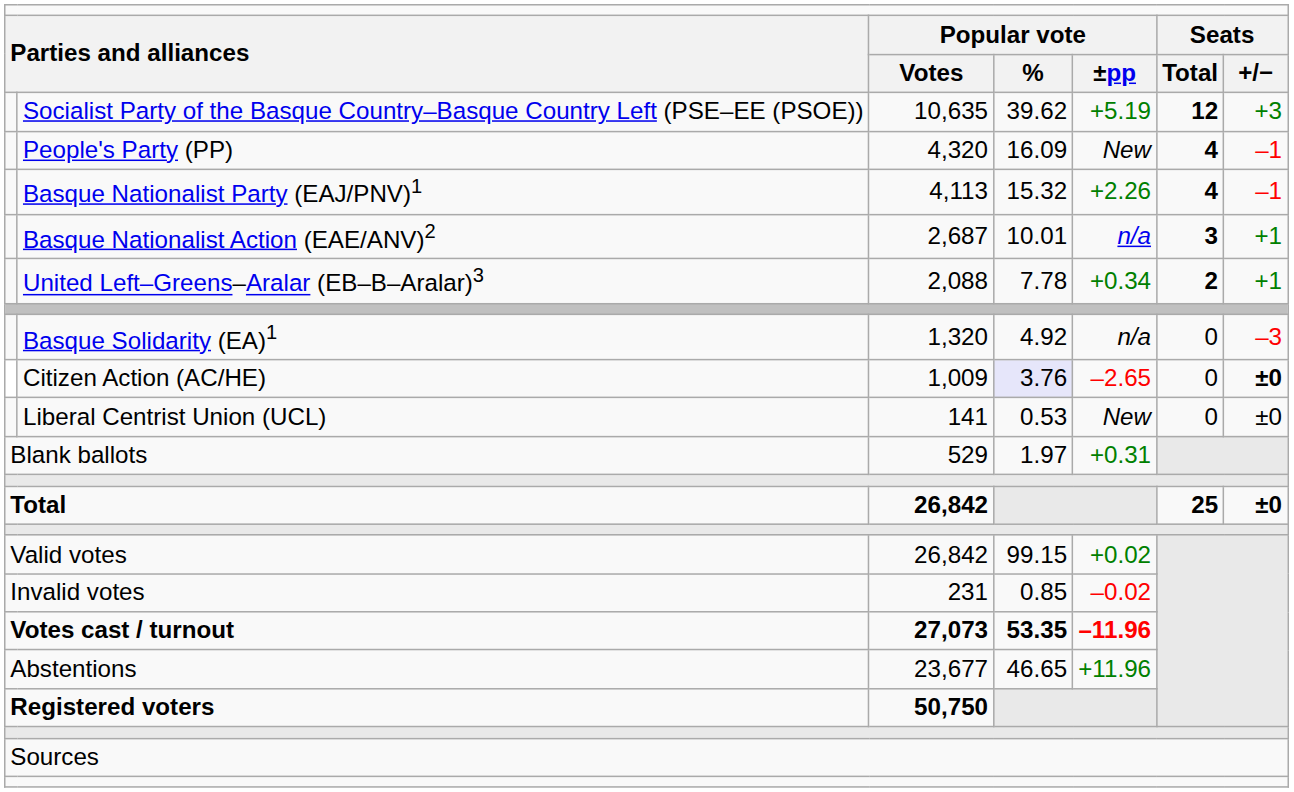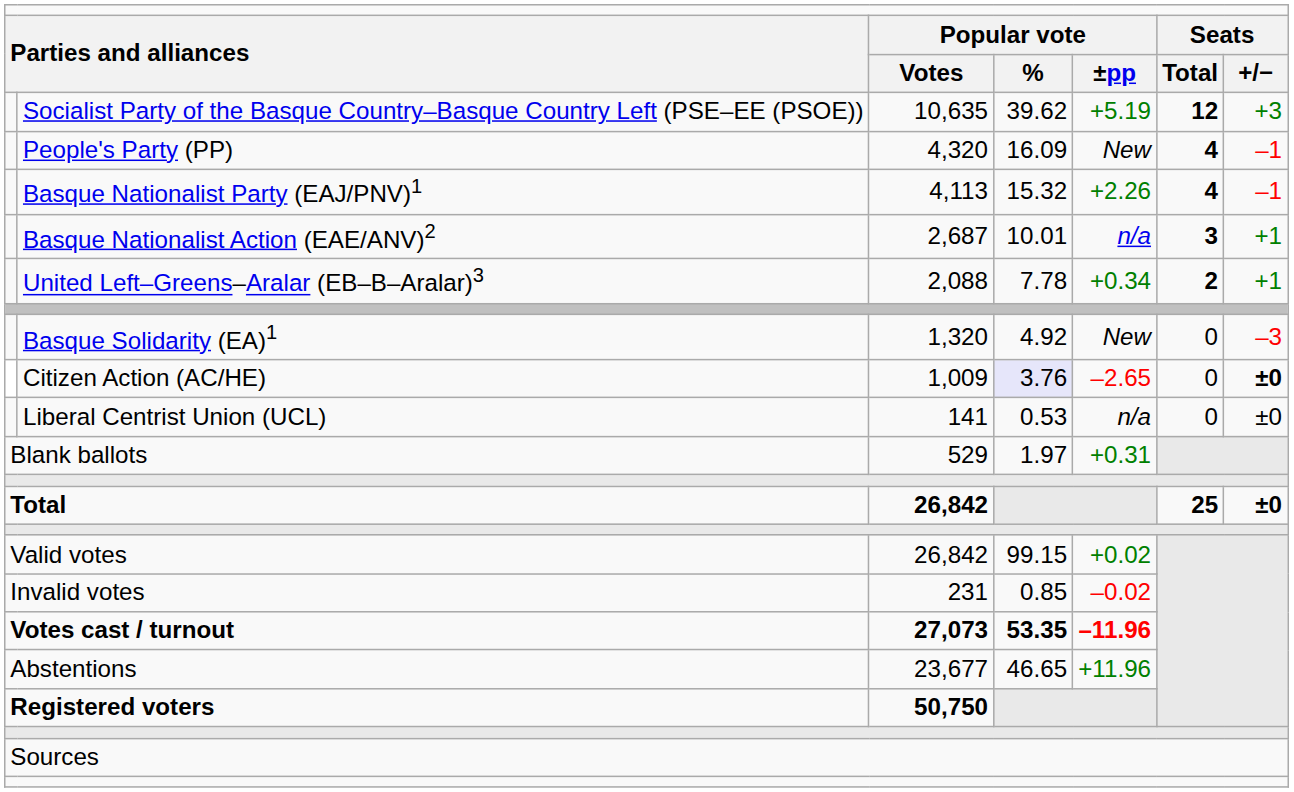Basque Solidarity (EA)1 | column 5: n/a -> New
Liberal Centrist Union (UCL) | column 5: New -> n/a
